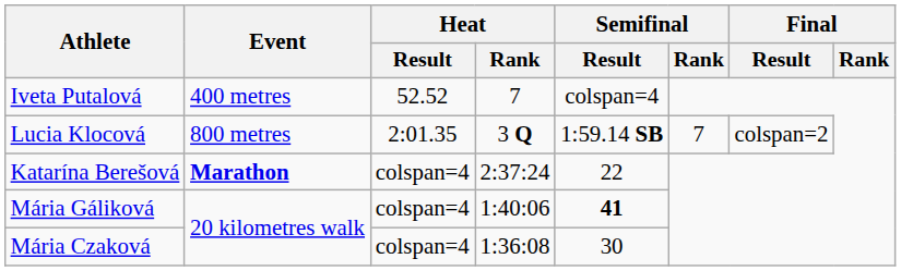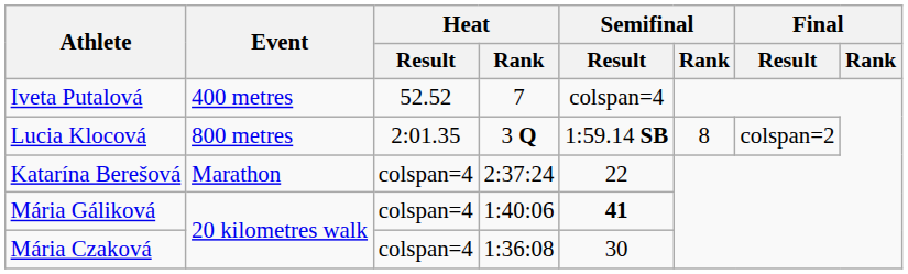Lucia Klocová | Semifinal / Rank: 7 -> 8
Katarína Berešová | Event: bold -> normal
